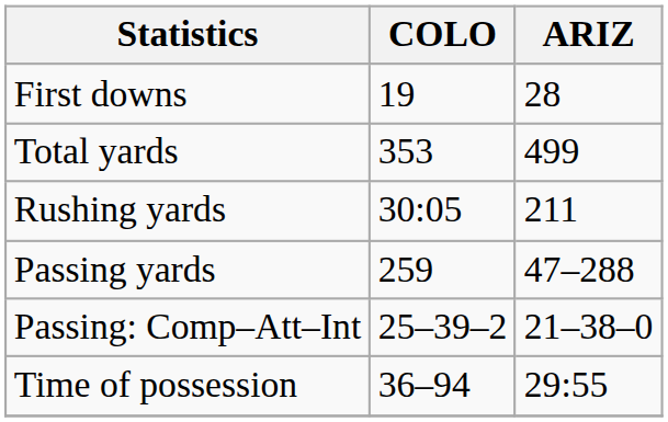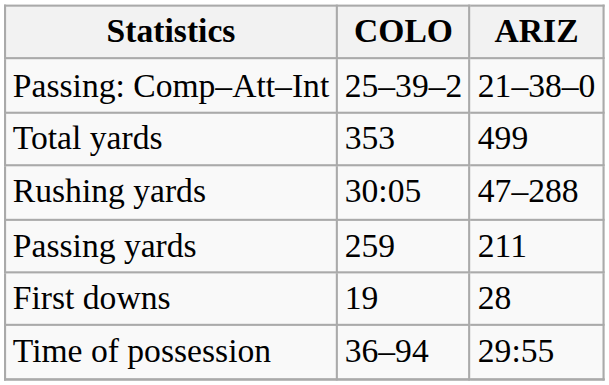rows swapped: First downs <-> Passing: Comp–Att–Int
Rushing yards | ARIZ: 211 -> 47–288
Passing yards | ARIZ: 47–288 -> 211
